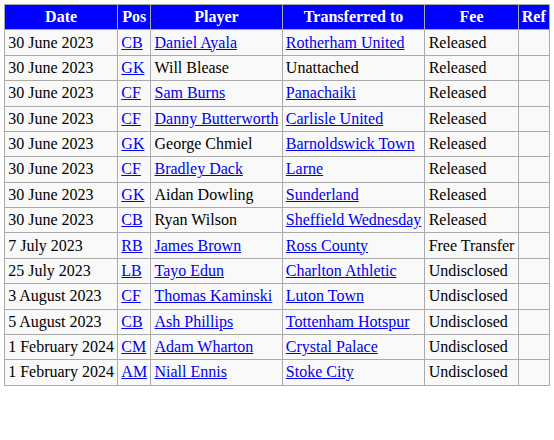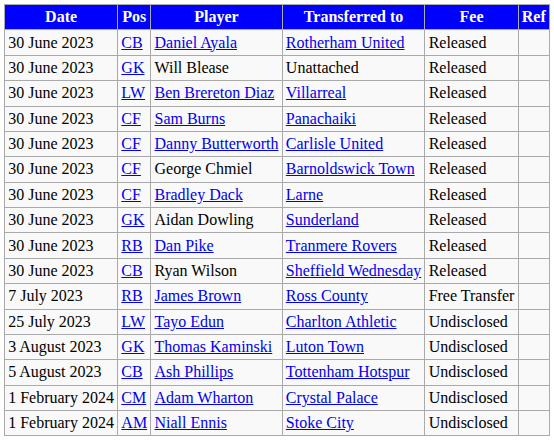+ row: 30 June 2023 | LW | Ben Brereton Diaz | Villarreal | Released
George Chmiel | Pos: GK -> CF
+ row: 30 June 2023 | RB | Dan Pike | Tranmere Rovers | Released
Tayo Edun | Pos: LB -> LW
Thomas Kaminski | Pos: CF -> GK
